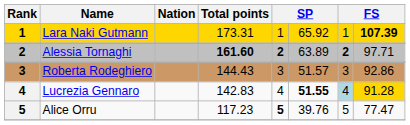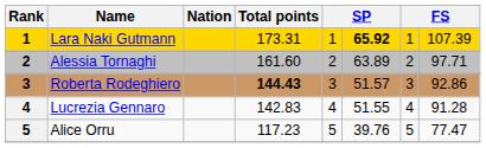Lara Naki Gutmann | column 6: normal -> bold
Lara Naki Gutmann | column 8: bold -> normal
Alessia Tornaghi | Total points: bold -> normal
Alessia Tornaghi | column 5: bold -> normal
Alessia Tornaghi | column 7: bold -> normal
Roberta Rodeghiero | Total points: normal -> bold
Lucrezia Gennaro | column 6: bold -> normal
Lucrezia Gennaro | column 7: lightblue background -> no background
Lucrezia Gennaro | column 8: gold background -> no background
Alice Orru | column 5: bold -> normal
